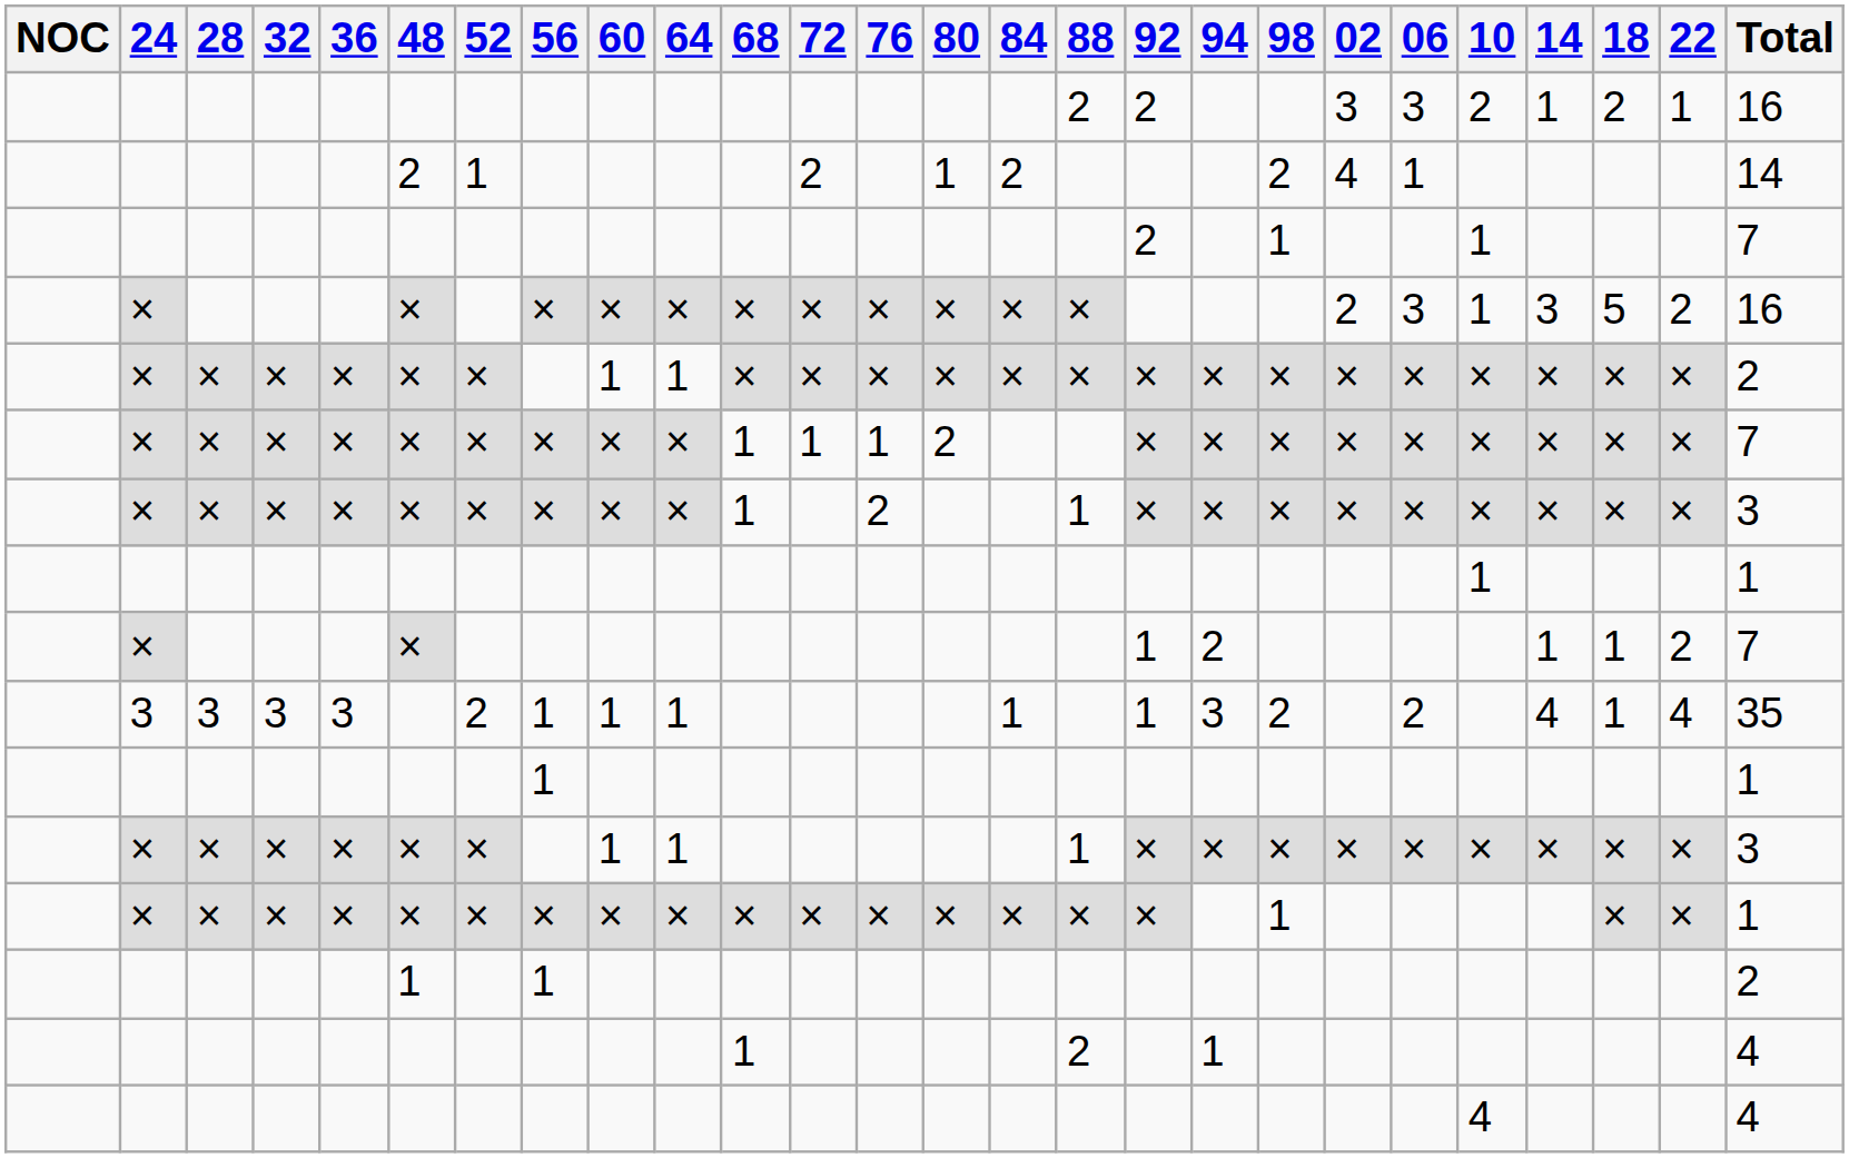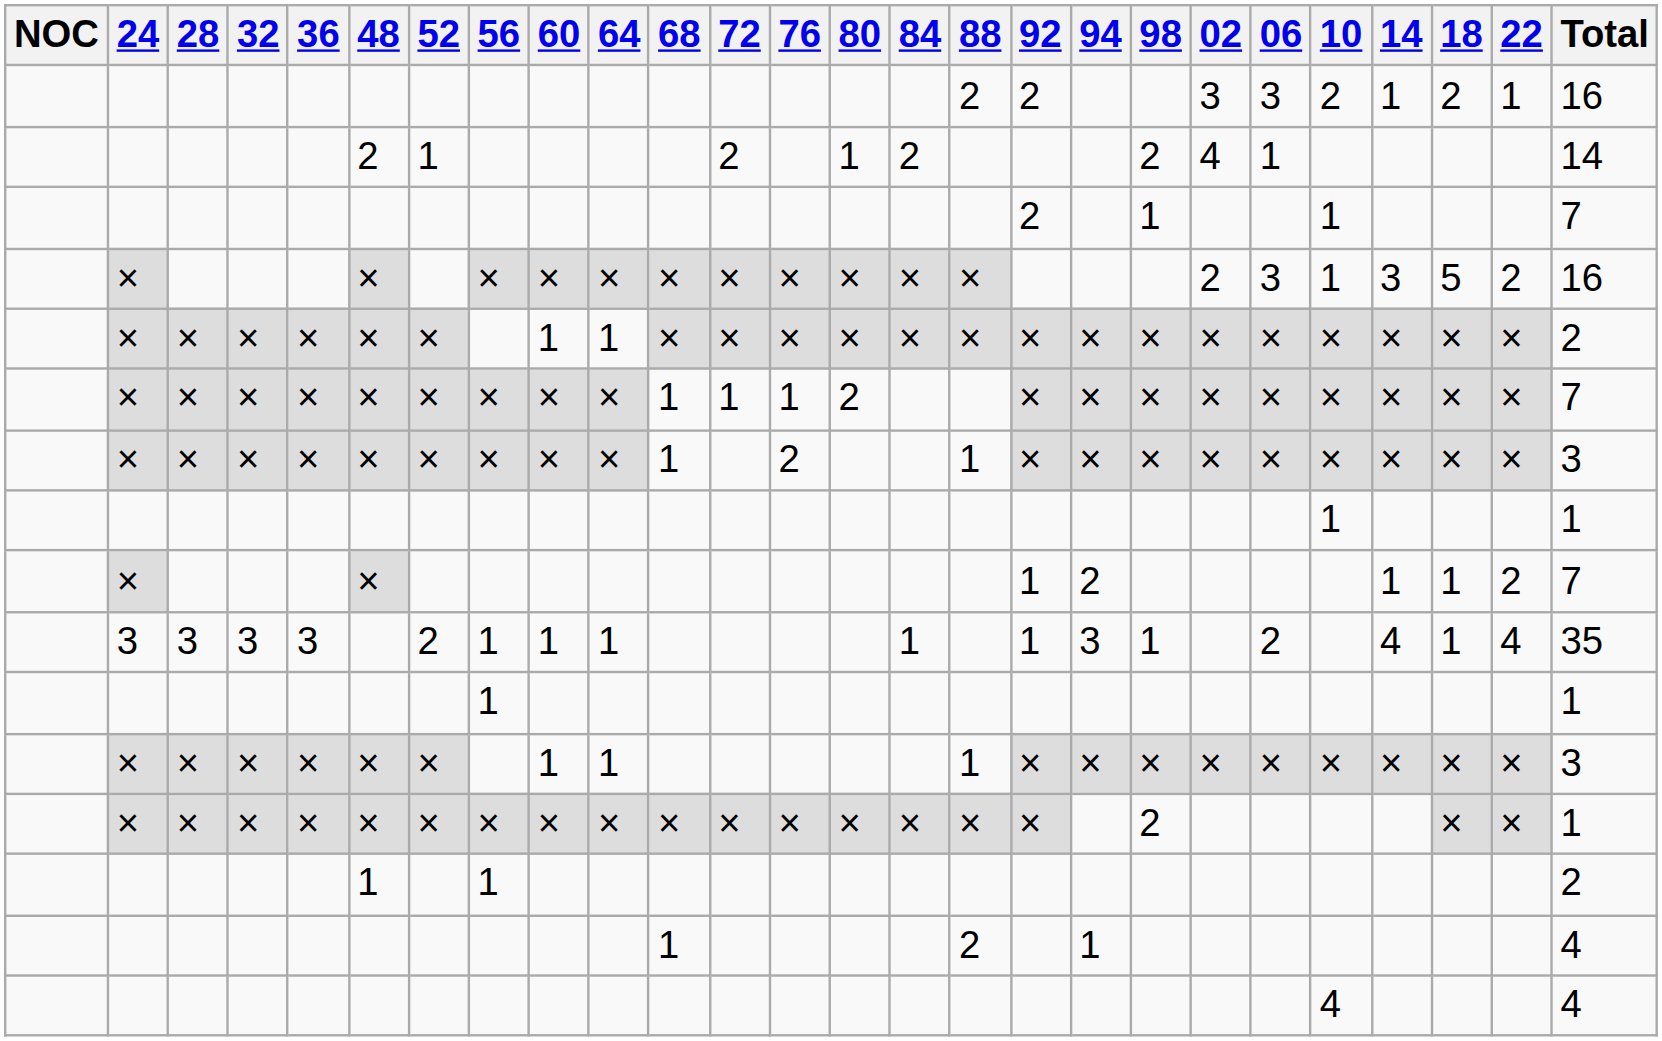row 11 | 98: 2 -> 1
row 14 | 98: 1 -> 2
